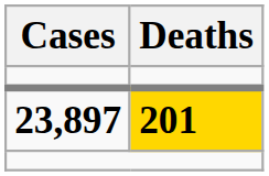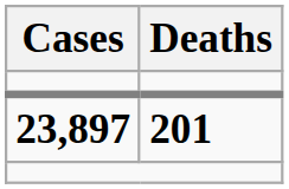23,897 | Deaths: gold background -> no background
